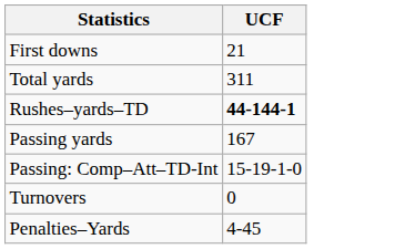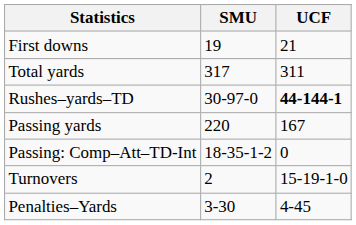+ column: SMU | 19 | 317 | 30-97-0 | 220 | 18-35-1-2 | 2 | 3-30
Passing: Comp–Att–TD-Int | UCF: 15-19-1-0 -> 0
Turnovers | UCF: 0 -> 15-19-1-0
